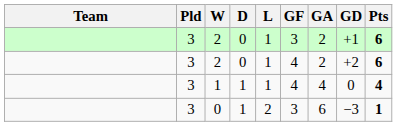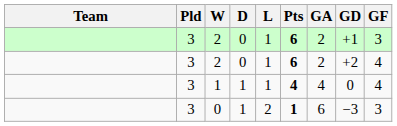columns swapped: GF <-> Pts
